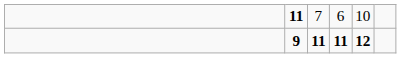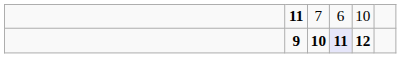row 2 | column 3: 11 -> 10
row 2 | column 4: no background -> lavender background
